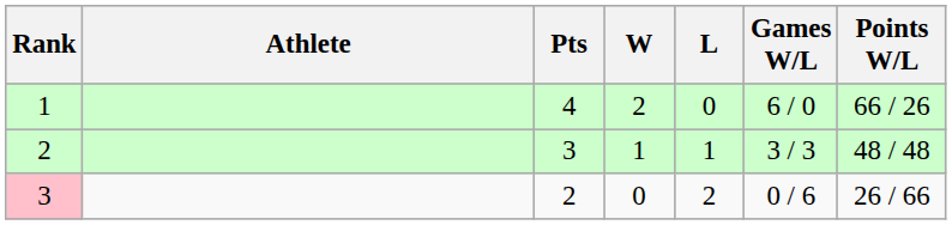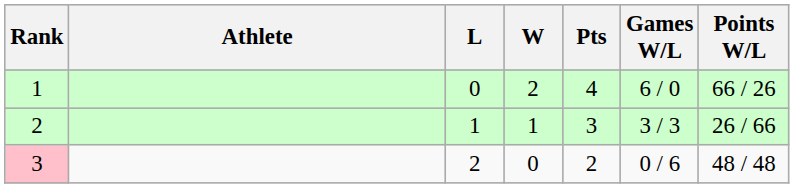columns swapped: Pts <-> L
row 3 | Points W/L: 48 / 48 -> 26 / 66
row 4 | Points W/L: 26 / 66 -> 48 / 48
